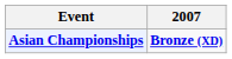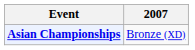Asian Championships | 2007: bold -> normal
